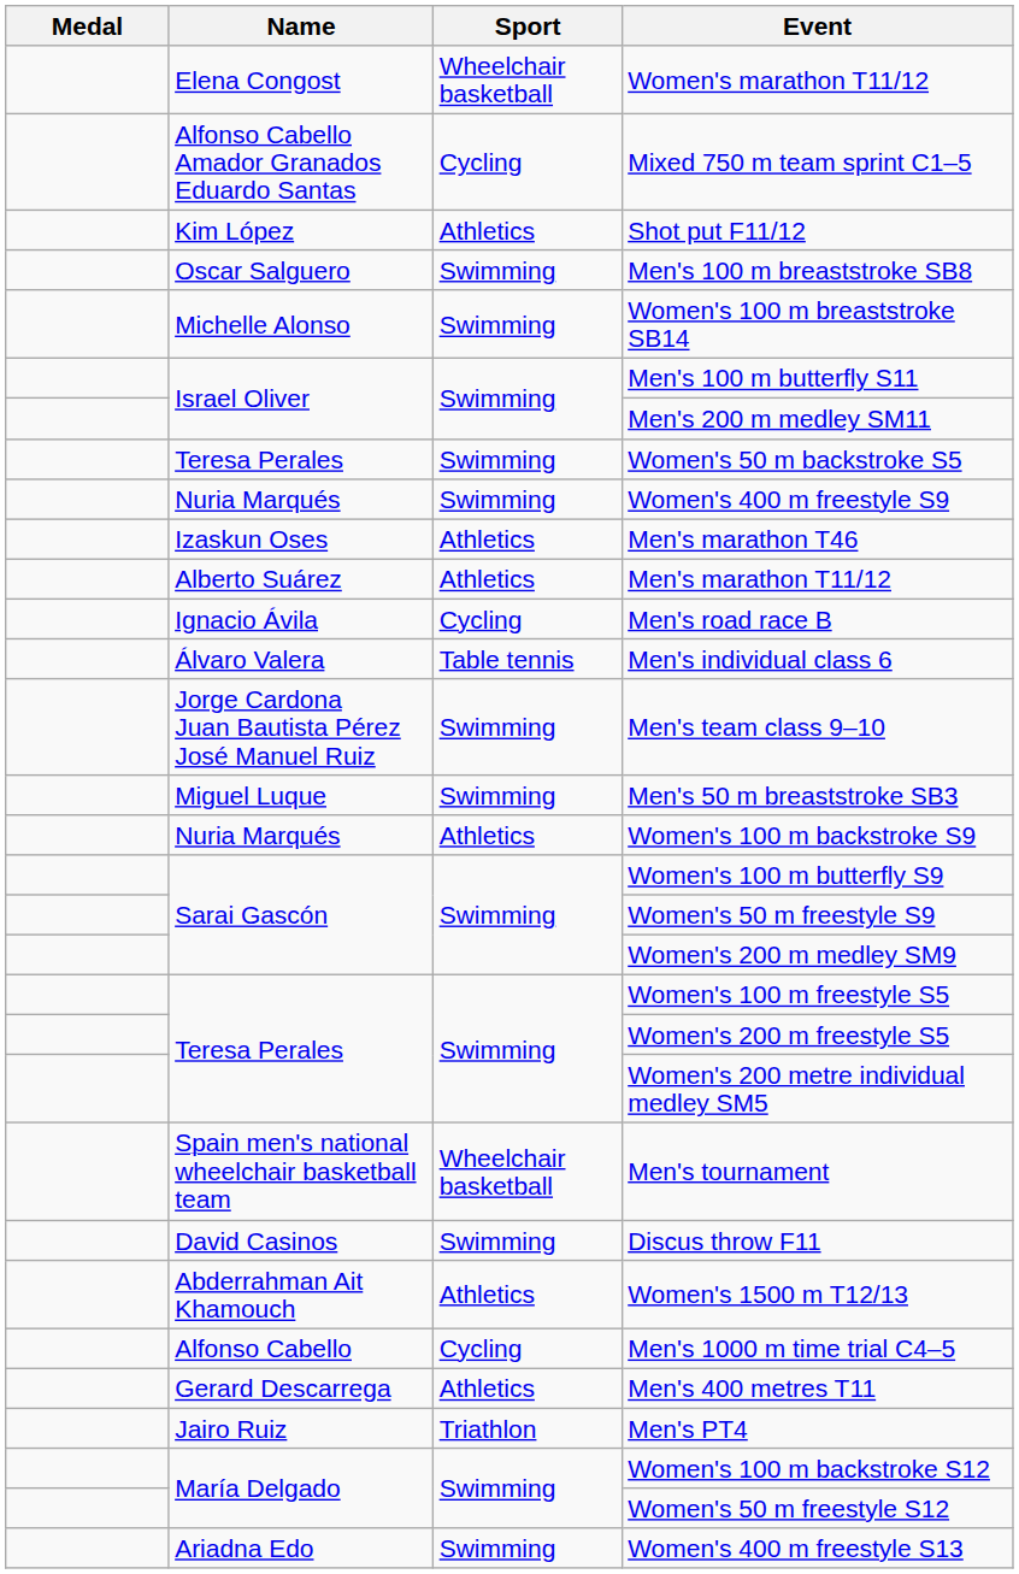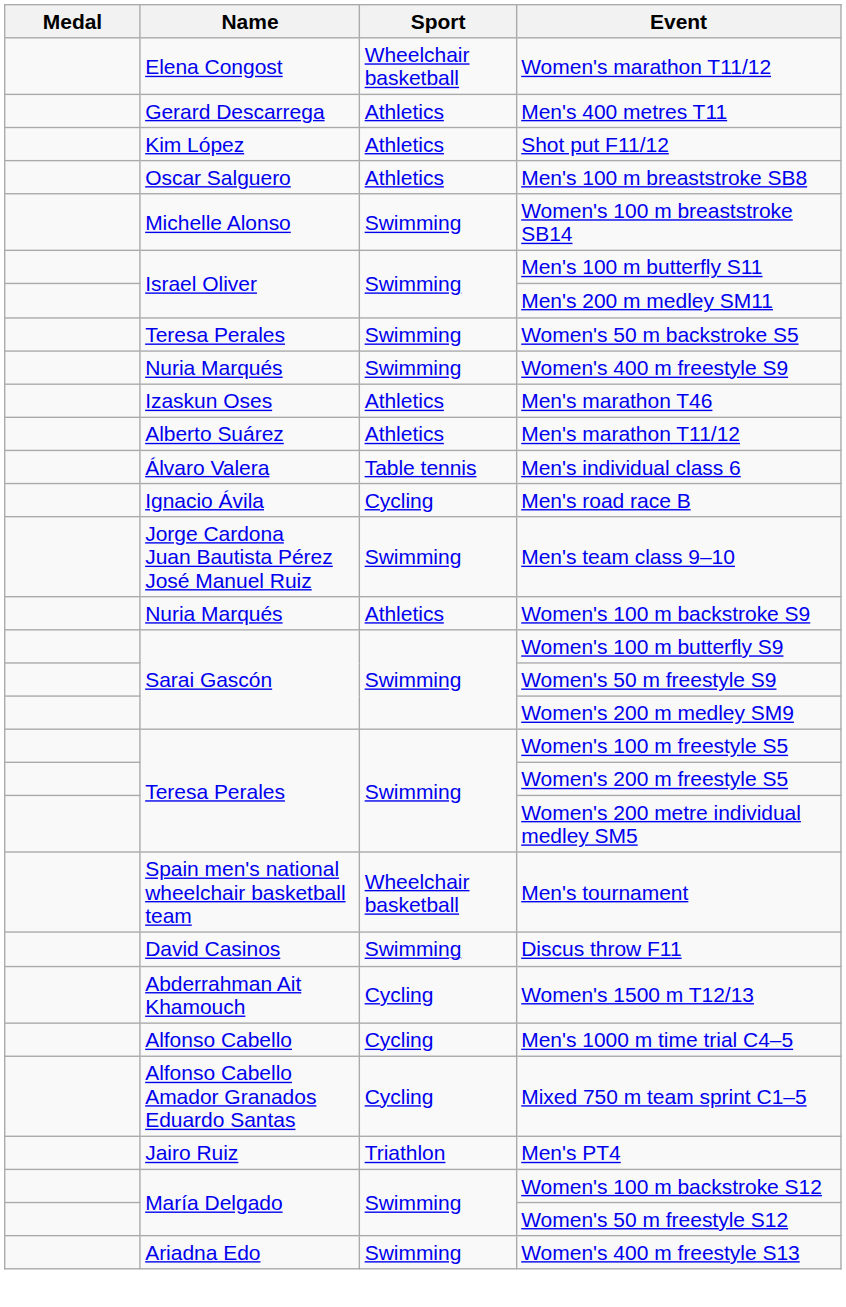rows swapped: Men's 400 metres T11 <-> Mixed 750 m team sprint C1–5
Men's 100 m breaststroke SB8 | Sport: Swimming -> Athletics
rows swapped: Men's road race B <-> Men's individual class 6
- row: Miguel Luque | Swimming | Men's 50 m breaststroke SB3
Women's 1500 m T12/13 | Sport: Athletics -> Cycling
